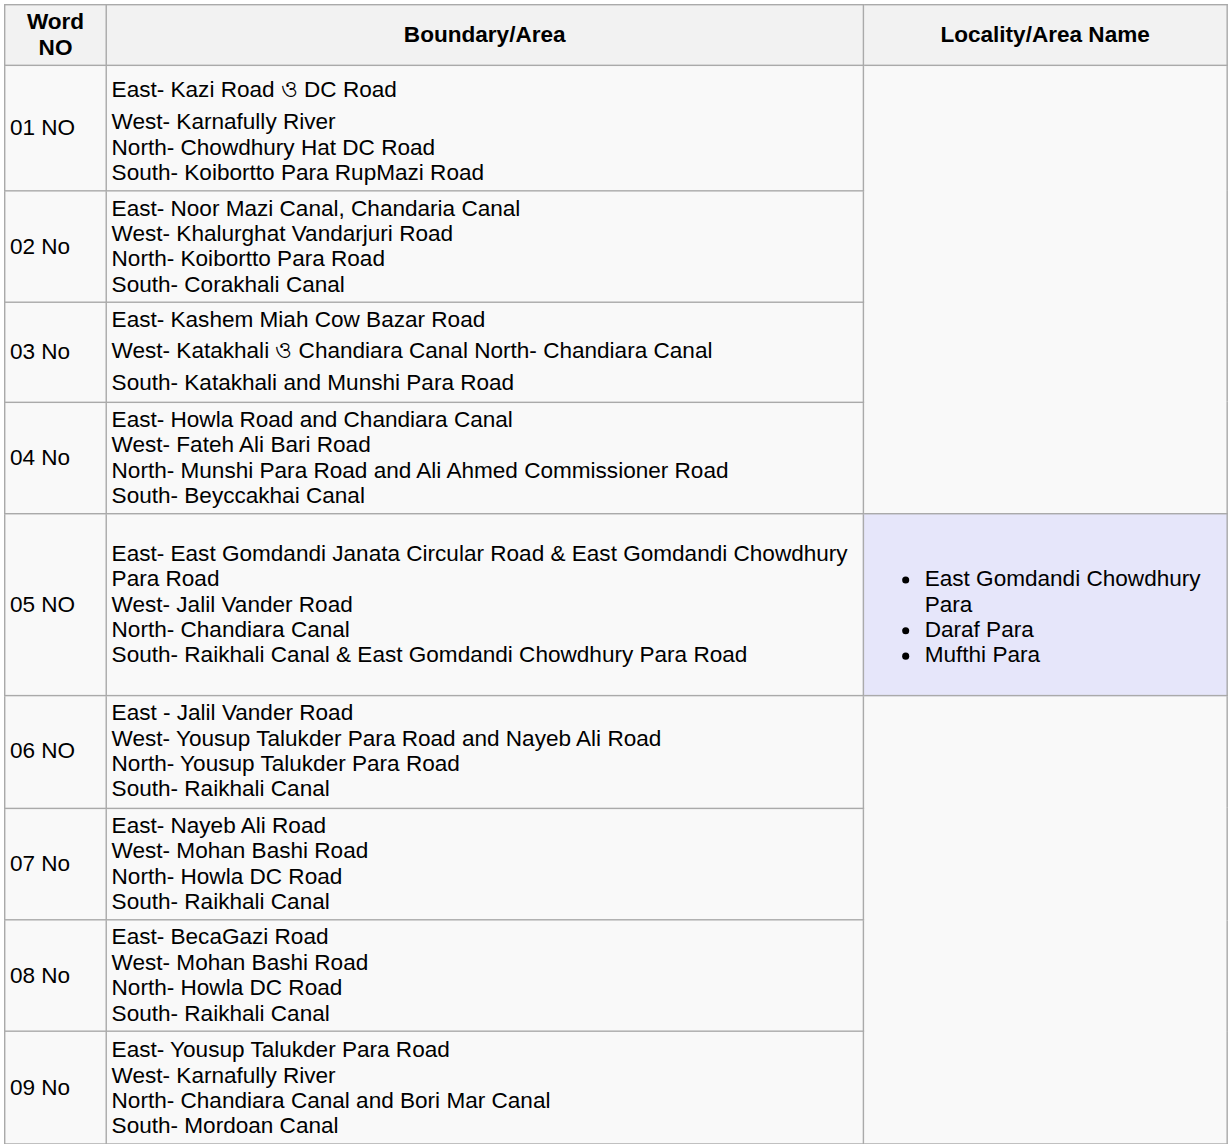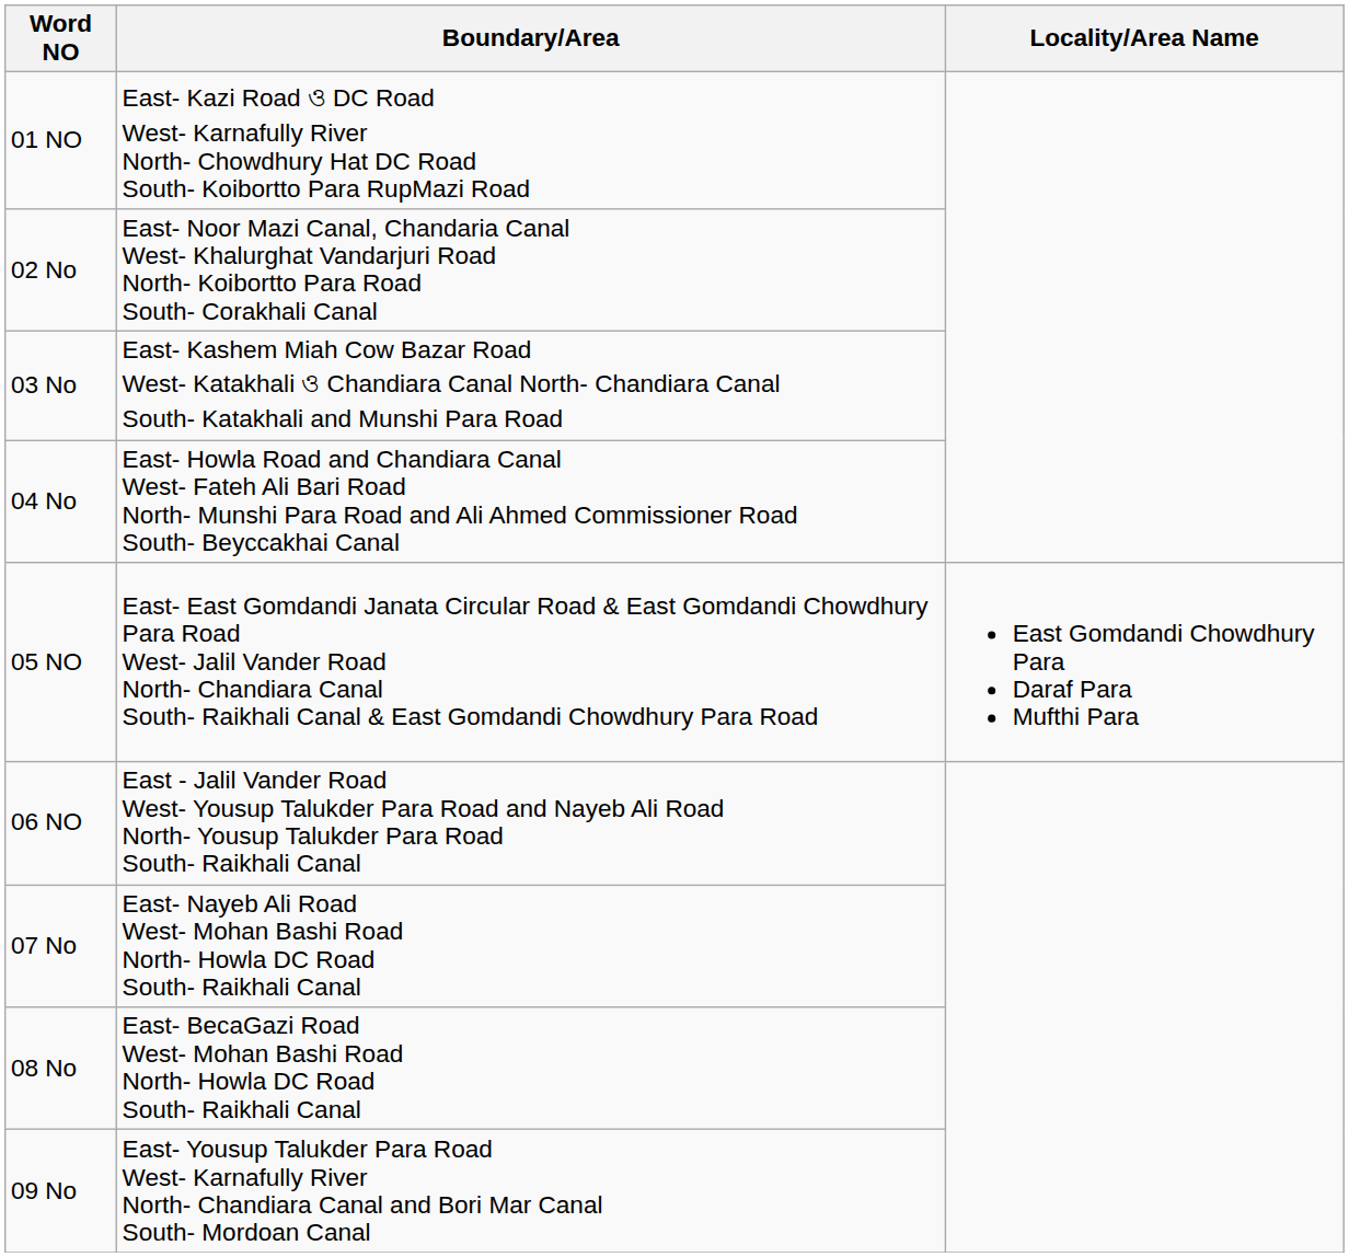05 NO | Locality/Area Name: lavender background -> no background
